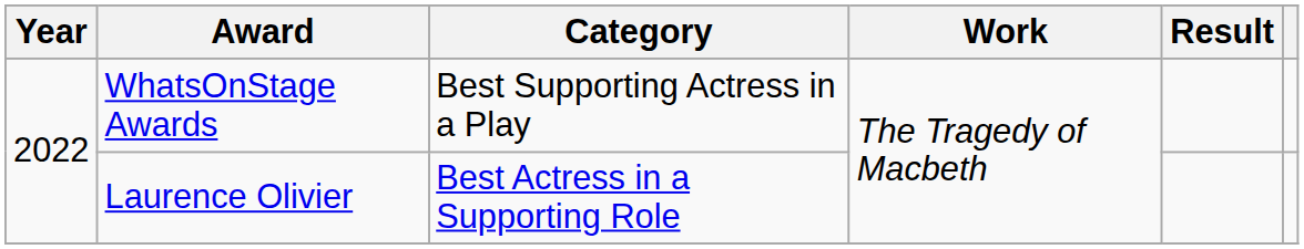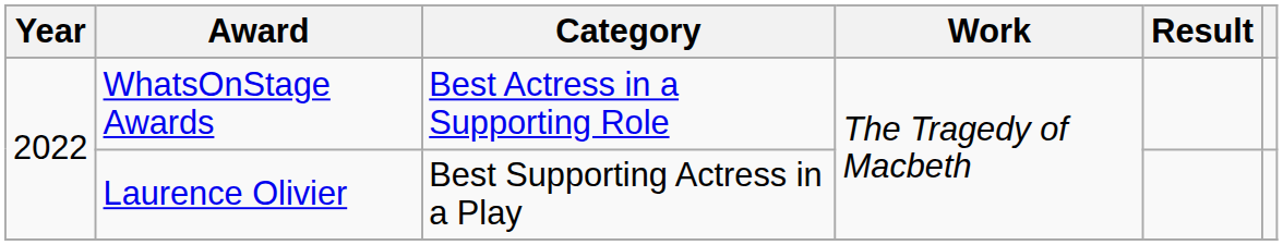WhatsOnStage Awards | Category: Best Supporting Actress in a Play -> Best Actress in a Supporting Role
Laurence Olivier | Category: Best Actress in a Supporting Role -> Best Supporting Actress in a Play
